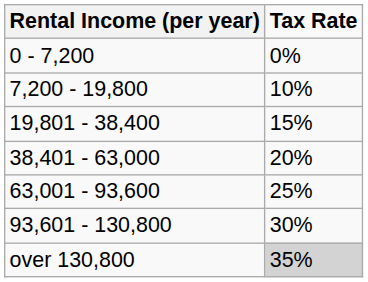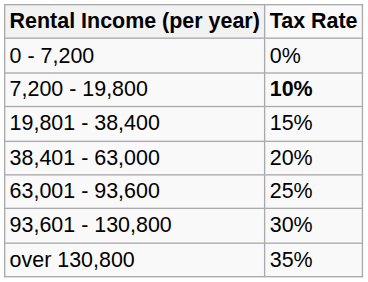7,200 - 19,800 | Tax Rate: normal -> bold
over 130,800 | Tax Rate: lightgrey background -> no background
